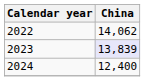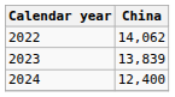2023 | China: lavender background -> no background
